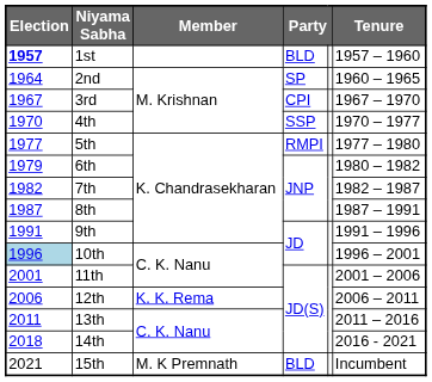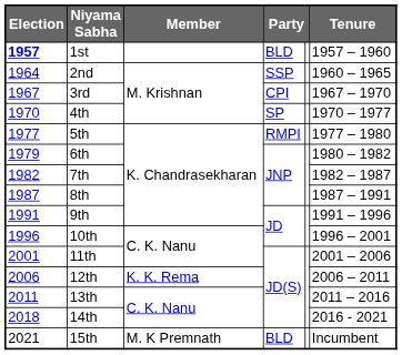2nd | column 4: SP -> SSP
4th | column 4: SSP -> SP
10th | Election: lightblue background -> no background
